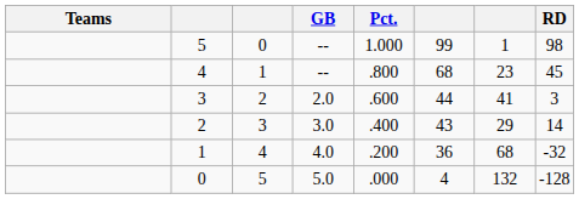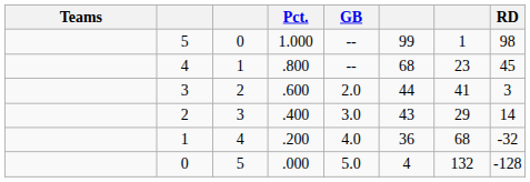columns swapped: Pct. <-> GB
